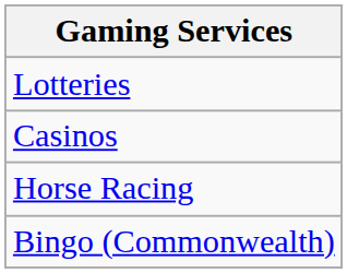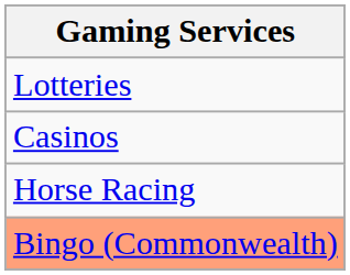row 5 | column 1: no background -> lightsalmon background
